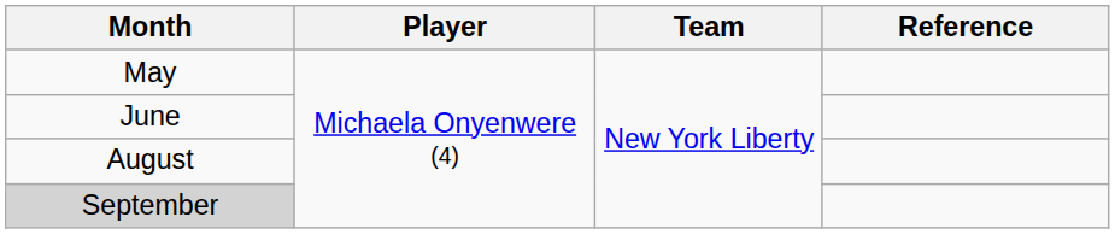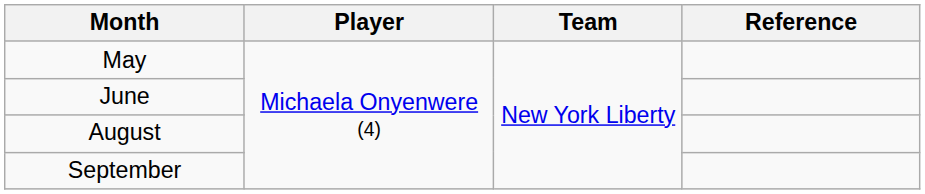September | Month: lightgrey background -> no background
